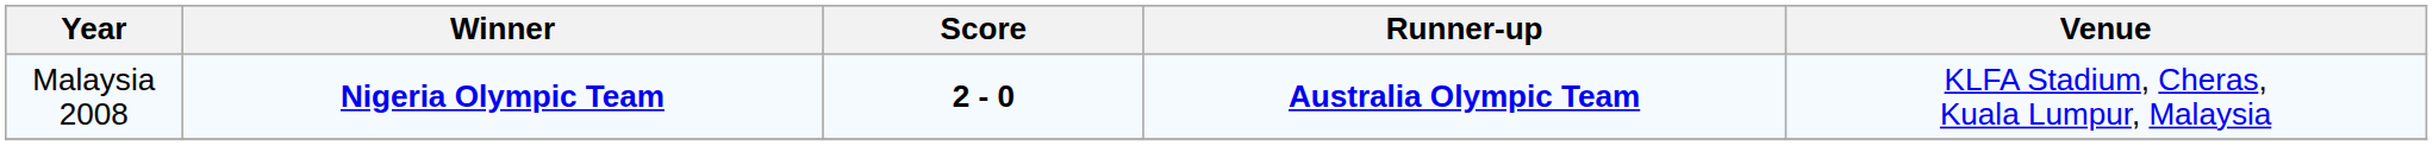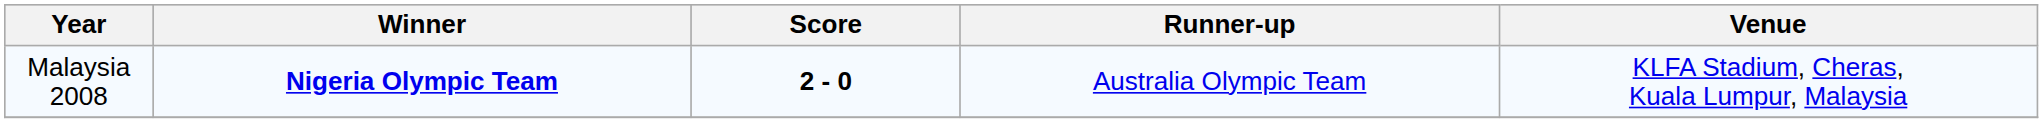Malaysia 2008 | Runner-up: bold -> normal
